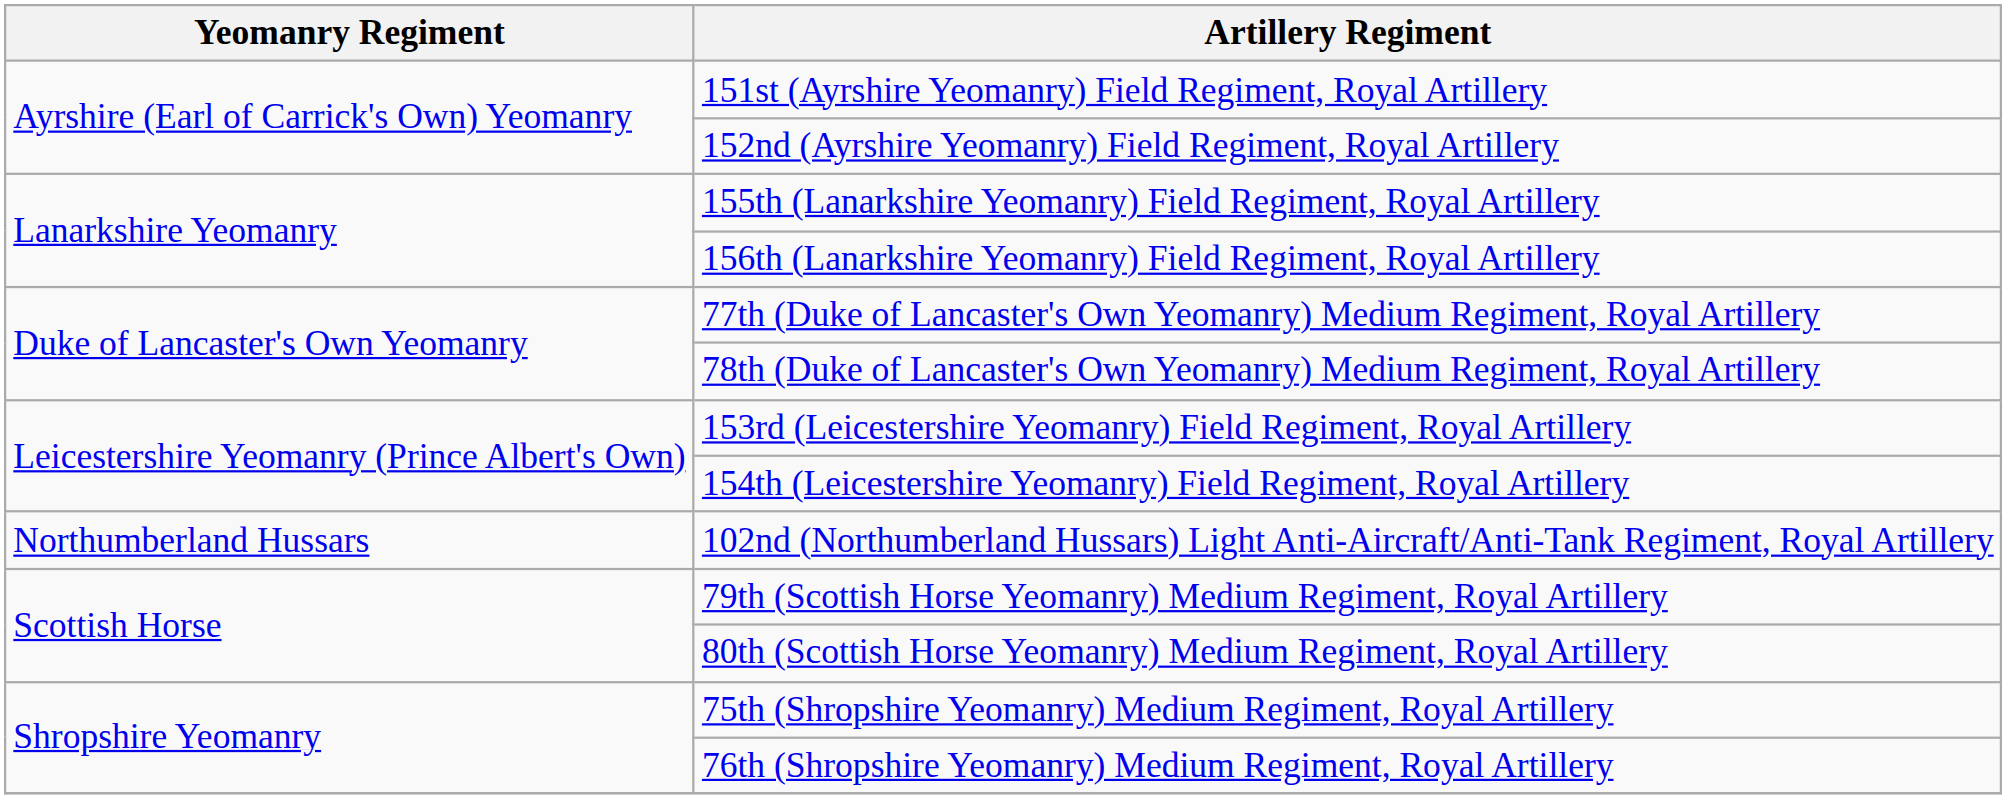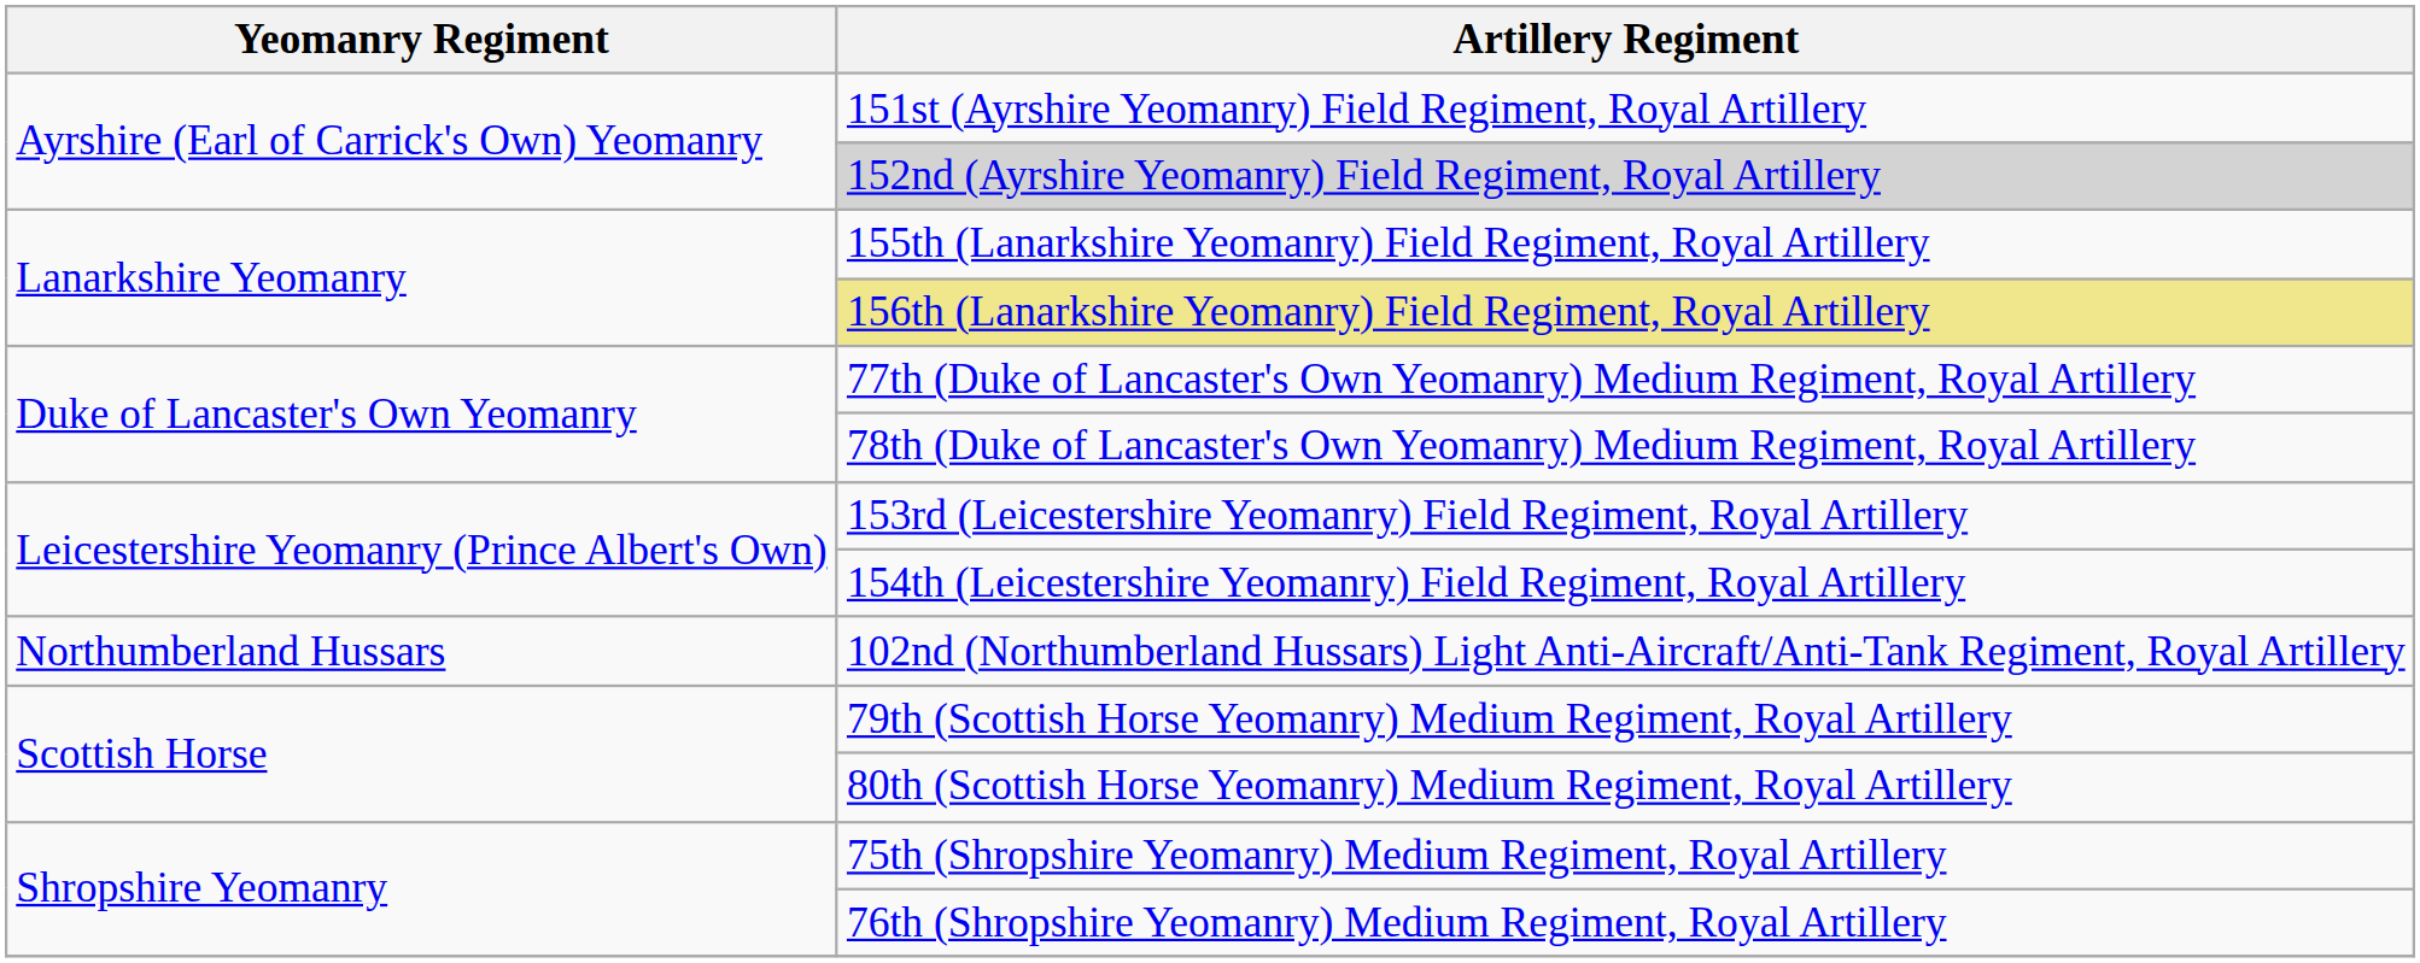152nd (Ayrshire Yeomanry) Field Regiment, Royal Artillery | Artillery Regiment: no background -> lightgrey background
156th (Lanarkshire Yeomanry) Field Regiment, Royal Artillery | Artillery Regiment: no background -> khaki background
